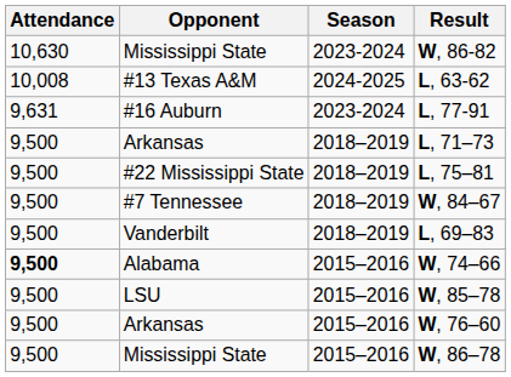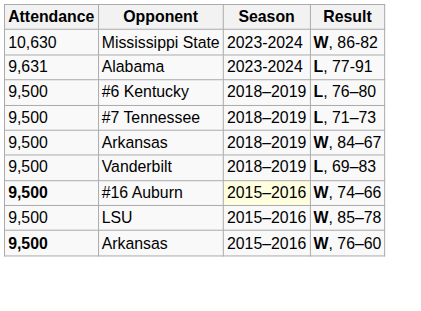- row: 10,008 | #13 Texas A&M | 2024-2025 | L, 63-62
L, 77-91 | Opponent: #16 Auburn -> Alabama
+ row: 9,500 | #6 Kentucky | 2018–2019 | L, 76–80
L, 71–73 | Opponent: Arkansas -> #7 Tennessee
- row: 9,500 | #22 Mississippi State | 2018–2019 | L, 75–81
W, 84–67 | Opponent: #7 Tennessee -> Arkansas
W, 74–66 | Opponent: Alabama -> #16 Auburn
W, 74–66 | Season: no background -> lightyellow background
W, 76–60 | Attendance: normal -> bold
- row: 9,500 | Mississippi State | 2015–2016 | W, 86–78
